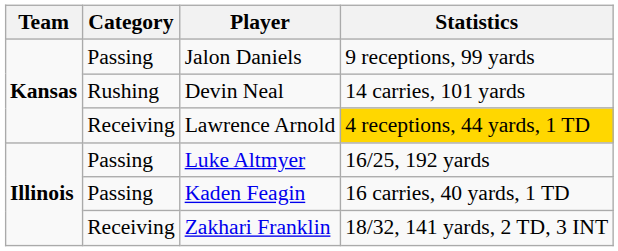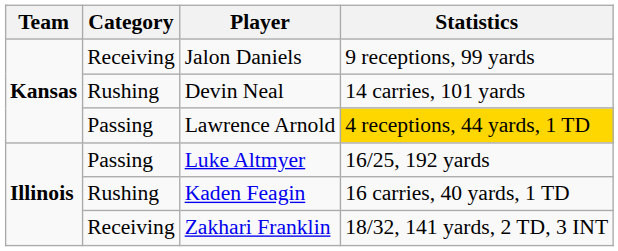Jalon Daniels | Category: Passing -> Receiving
Lawrence Arnold | Category: Receiving -> Passing
Kaden Feagin | Category: Passing -> Rushing
